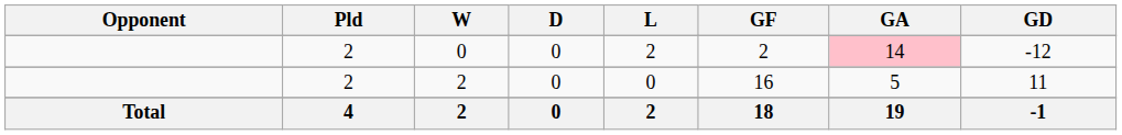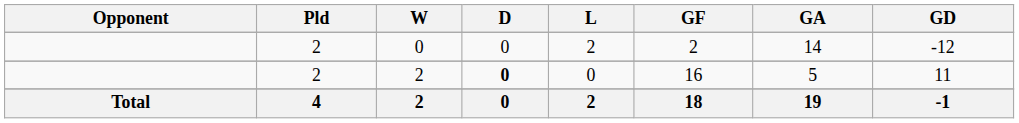row 2 | GA: pink background -> no background
row 3 | D: normal -> bold
